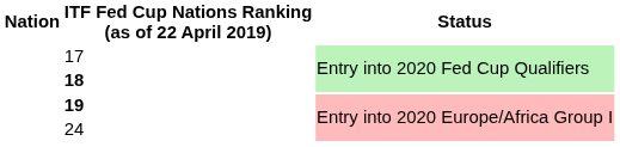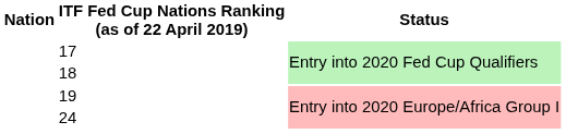18 | ITF Fed Cup Nations Ranking (as of 22 April 2019): bold -> normal
19 | ITF Fed Cup Nations Ranking (as of 22 April 2019): bold -> normal
